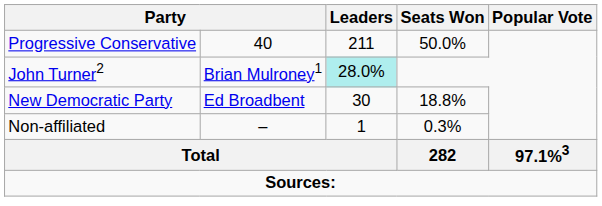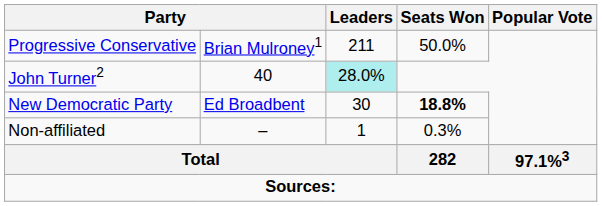Progressive Conservative | column 2: 40 -> Brian Mulroney1
John Turner2 | column 2: Brian Mulroney1 -> 40
New Democratic Party | Seats Won: normal -> bold
